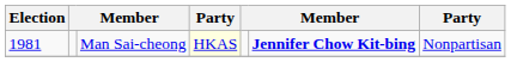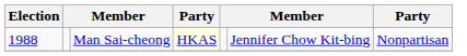Man Sai-cheong | Election: 1981 -> 1988
Man Sai-cheong | column 6: bold -> normal
